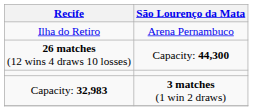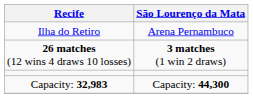row 3 | São Lourenço da Mata: Capacity: 44,300 -> 3 matches (1 win 2 draws)
row 5 | São Lourenço da Mata: 3 matches (1 win 2 draws) -> Capacity: 44,300
